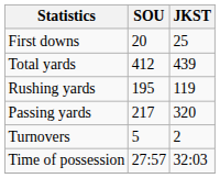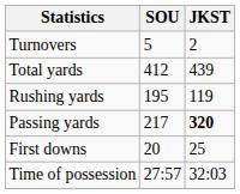rows swapped: First downs <-> Turnovers
Passing yards | JKST: normal -> bold
